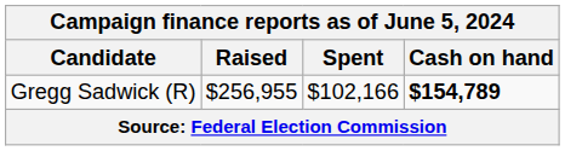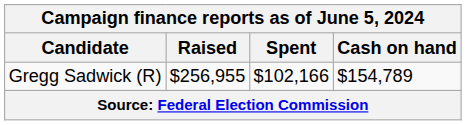Gregg Sadwick (R) | Cash on hand: bold -> normal
